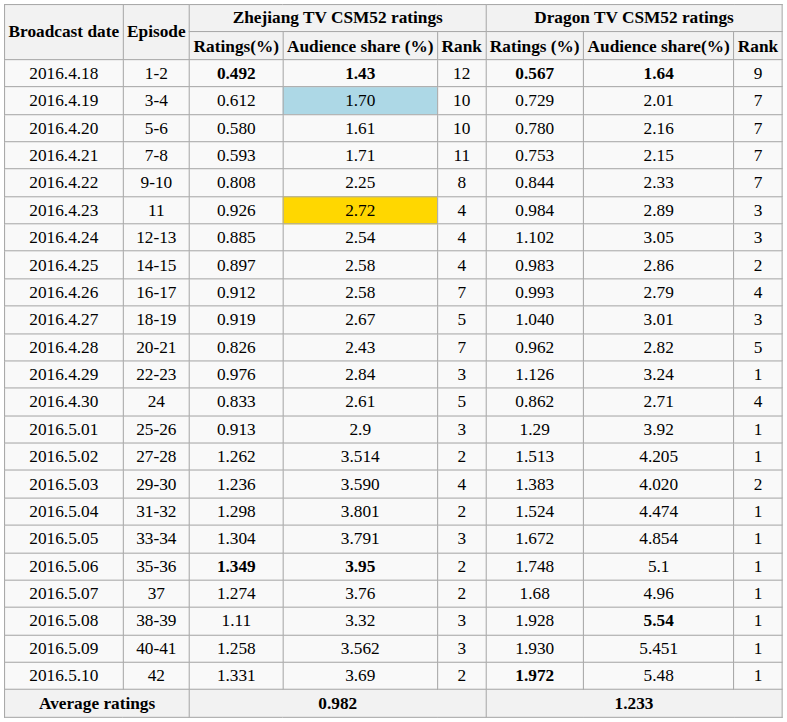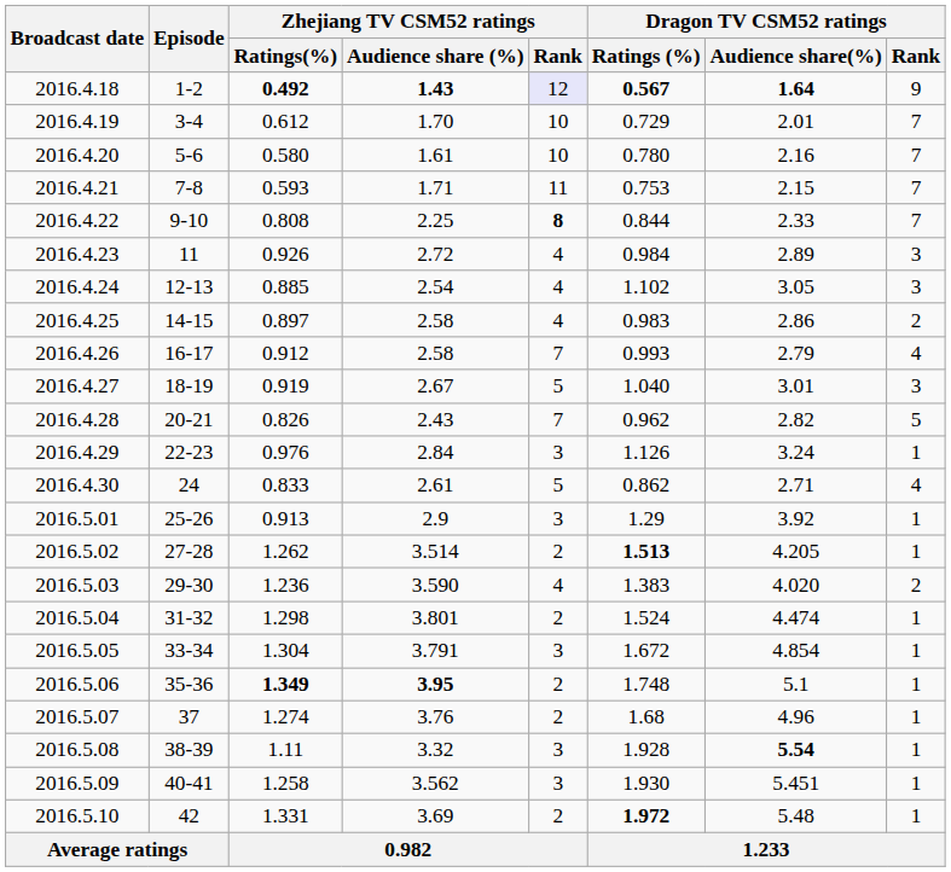2016.4.18 | Zhejiang TV CSM52 ratings / Rank: no background -> lavender background
2016.4.19 | Zhejiang TV CSM52 ratings / Audience share (%): lightblue background -> no background
2016.4.22 | Zhejiang TV CSM52 ratings / Rank: normal -> bold
2016.4.23 | Zhejiang TV CSM52 ratings / Audience share (%): gold background -> no background
2016.5.02 | Dragon TV CSM52 ratings / Ratings (%): normal -> bold
